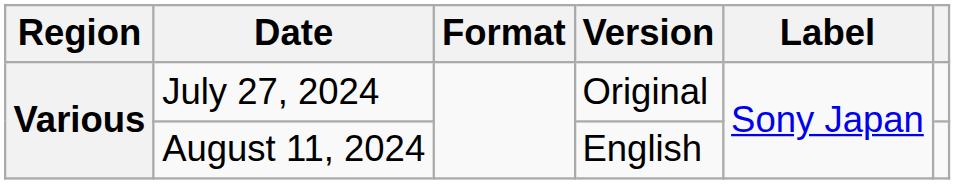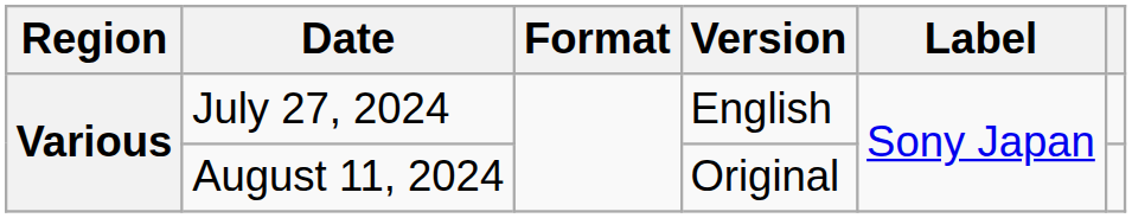July 27, 2024 | Version: Original -> English
August 11, 2024 | Version: English -> Original
